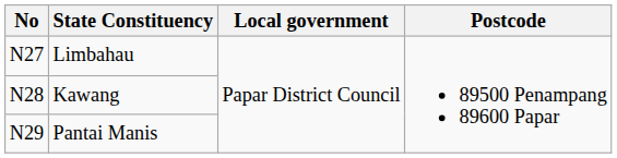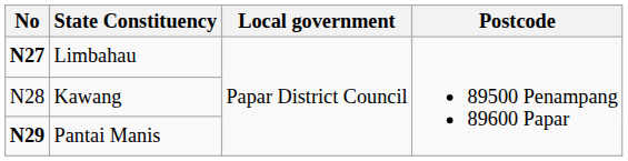Limbahau | No: normal -> bold
Pantai Manis | No: normal -> bold
